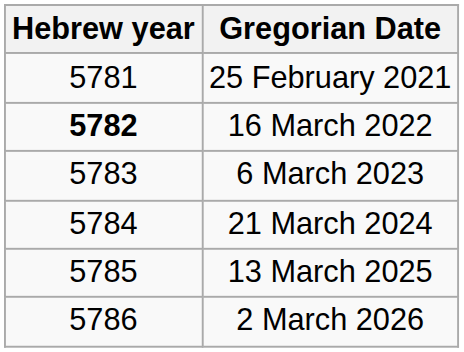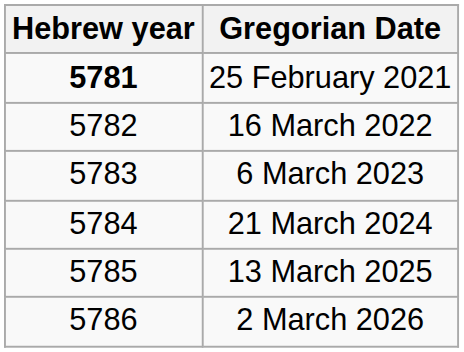25 February 2021 | Hebrew year: normal -> bold
16 March 2022 | Hebrew year: bold -> normal
